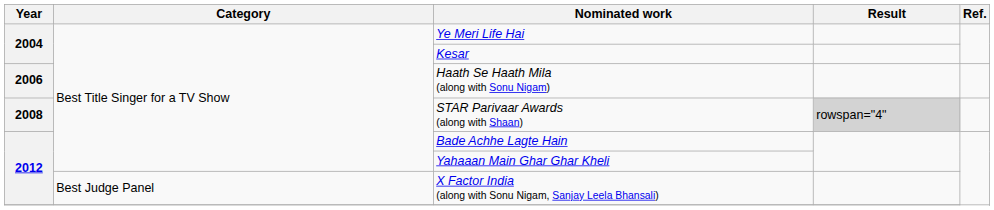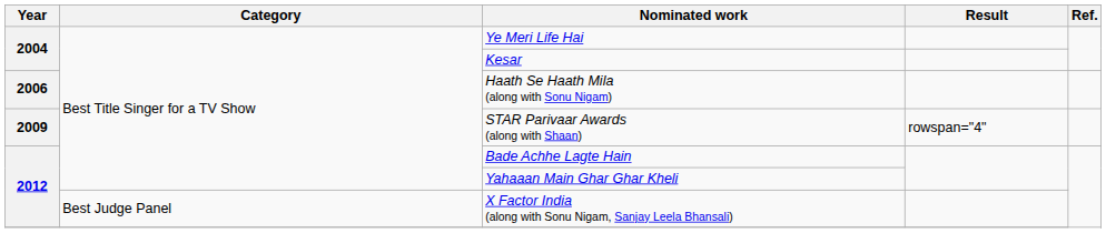STAR Parivaar Awards (along with Shaan) | Year: 2008 -> 2009
STAR Parivaar Awards (along with Shaan) | Result: lightgrey background -> no background
